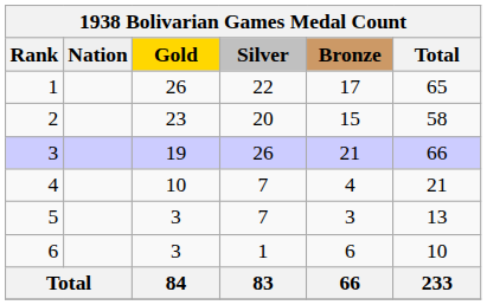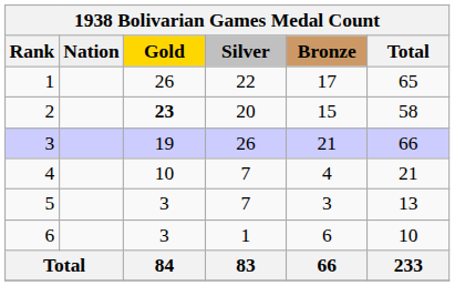2 | Gold: normal -> bold
